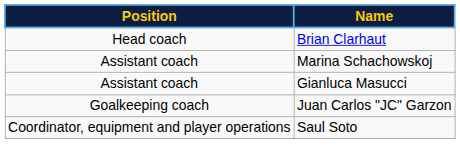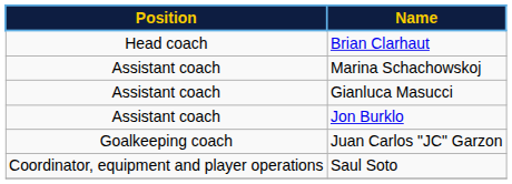+ row: Assistant coach | Jon Burklo
